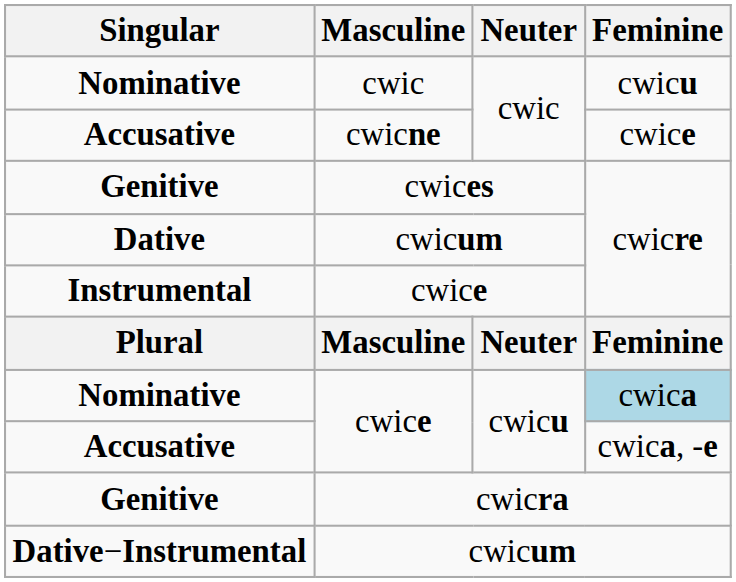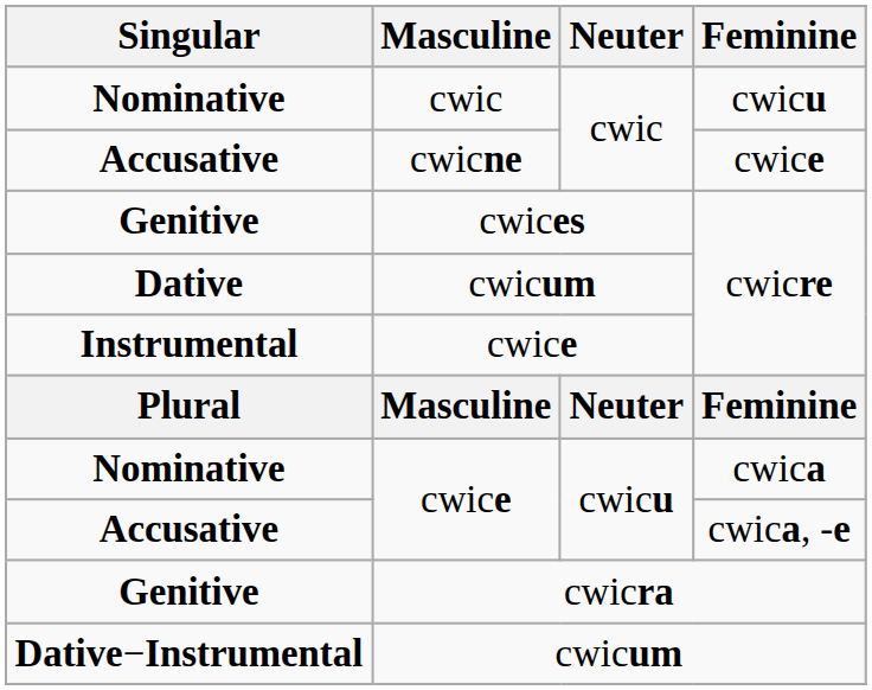cwica | Feminine: lightblue background -> no background
